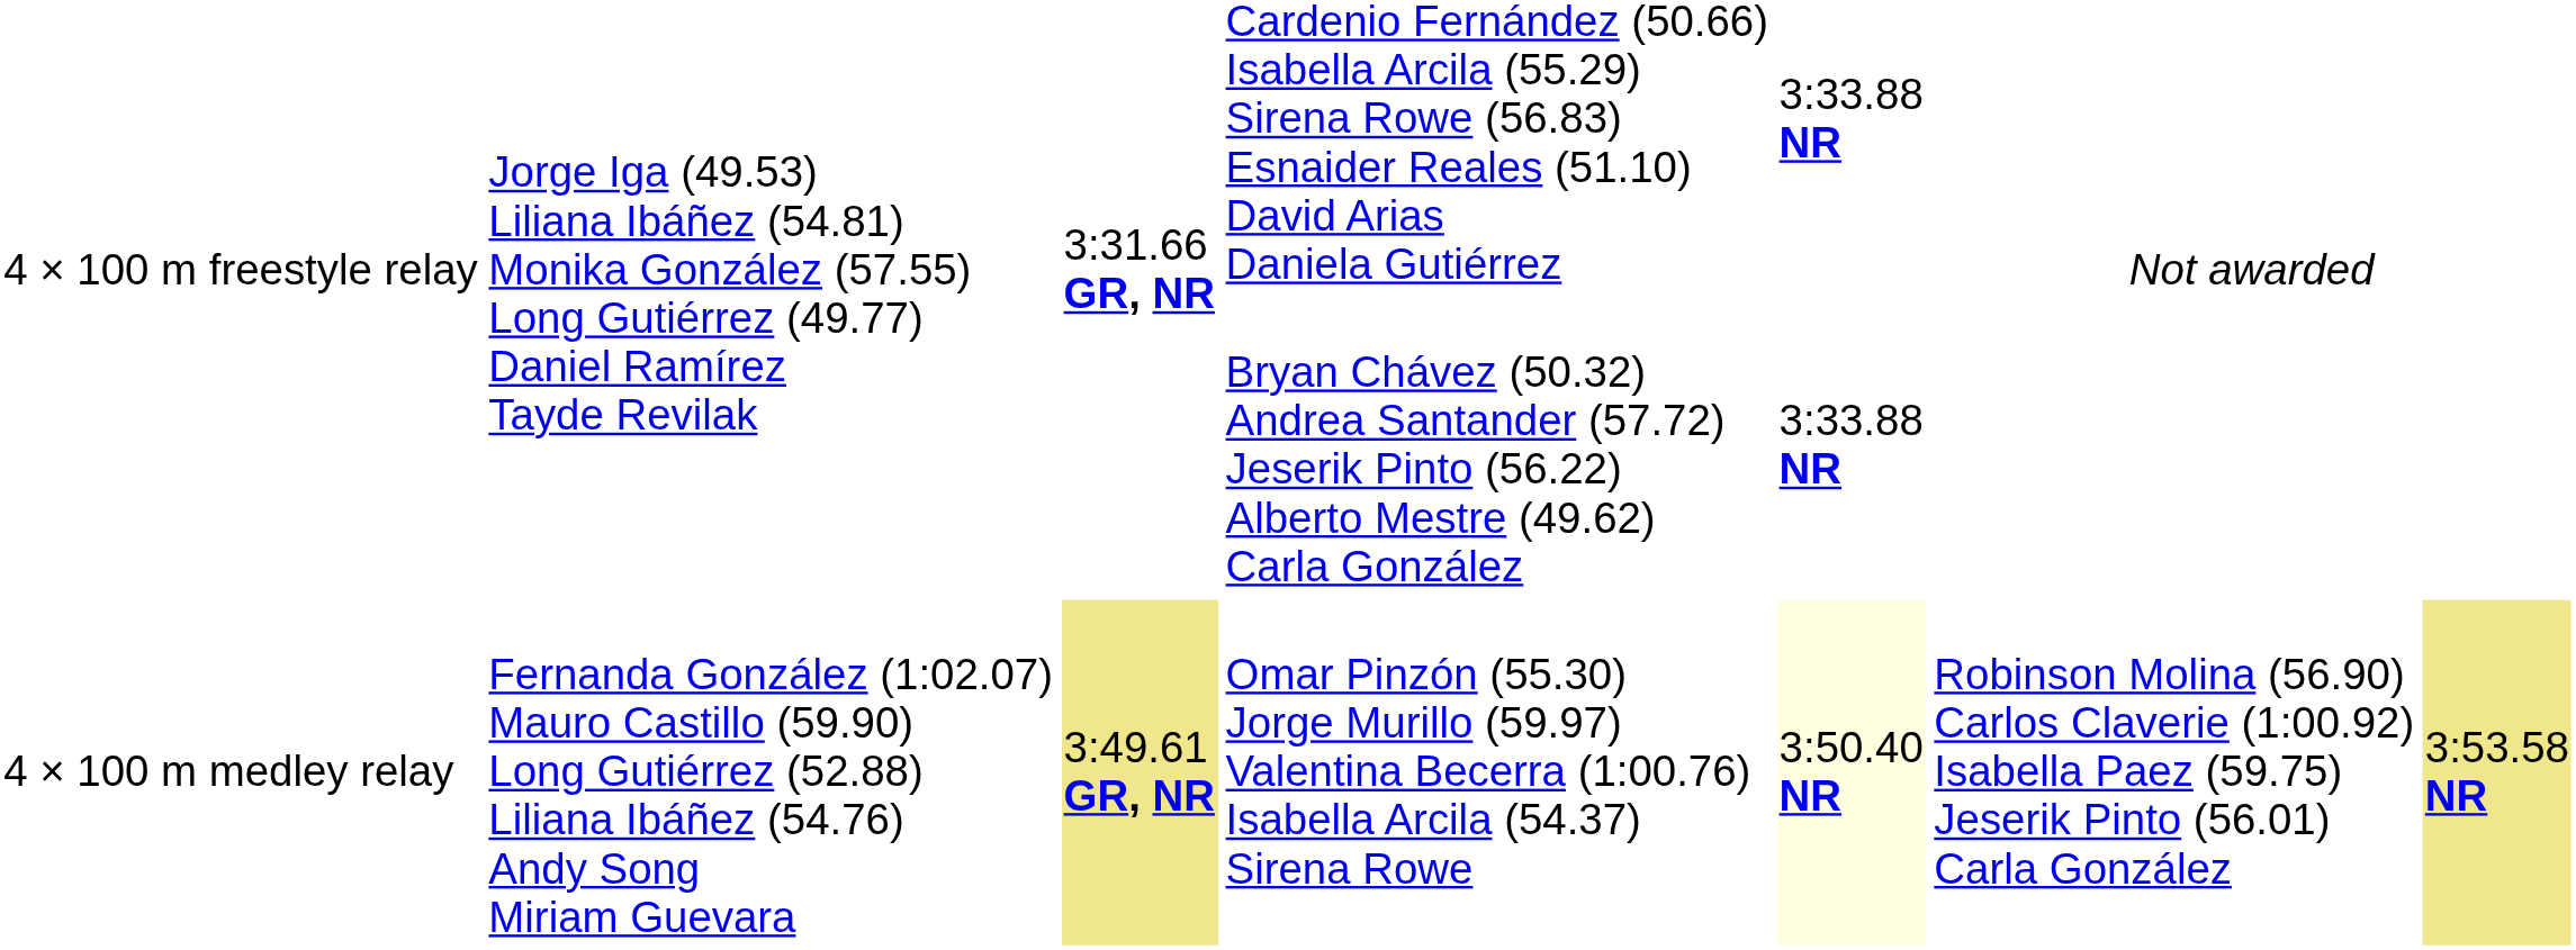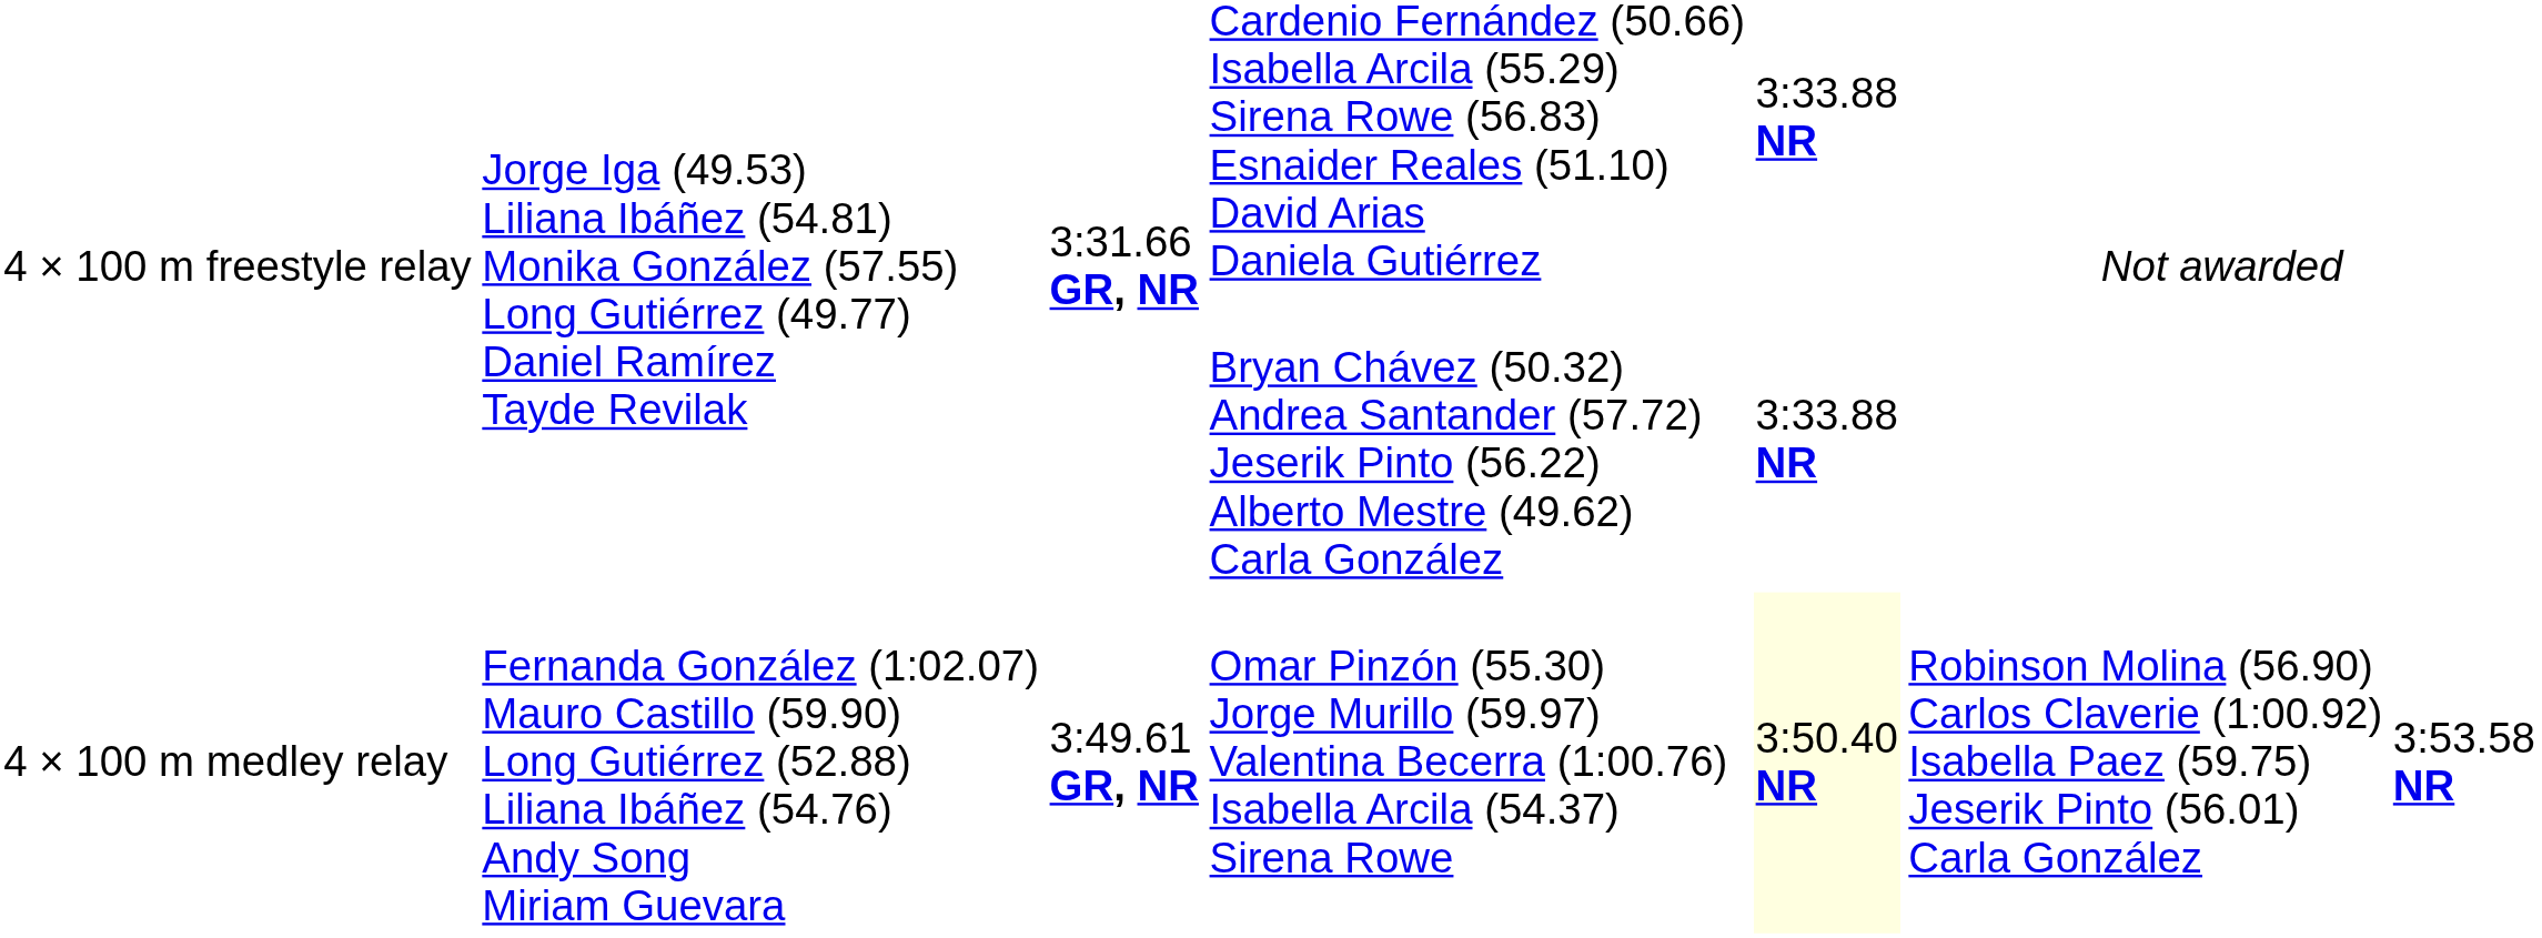4 × 100 m medley relay | column 3: khaki background -> no background
4 × 100 m medley relay | column 7: khaki background -> no background
